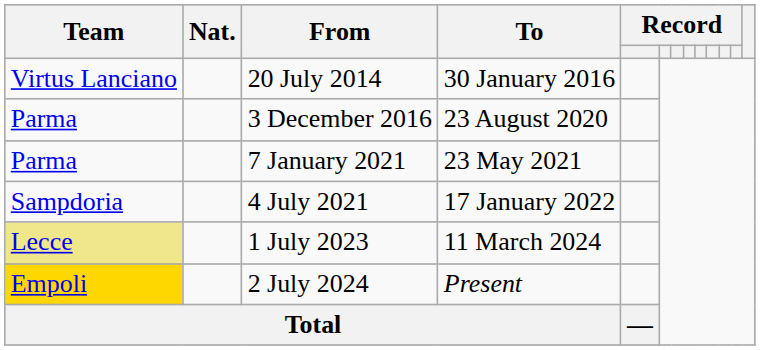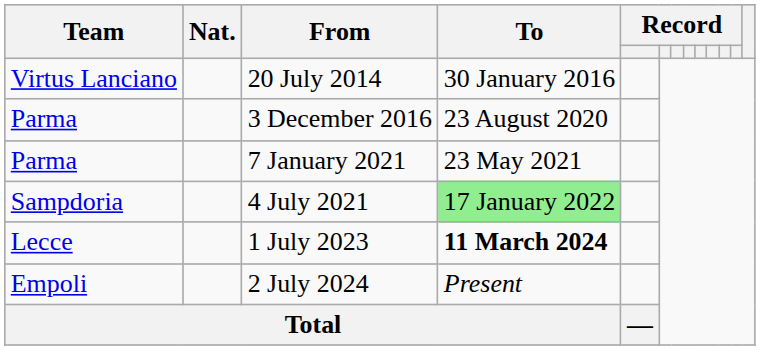4 July 2021 | To: no background -> lightgreen background
1 July 2023 | Team: khaki background -> no background
1 July 2023 | To: normal -> bold
2 July 2024 | Team: gold background -> no background
